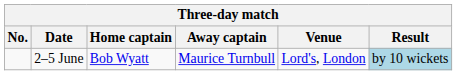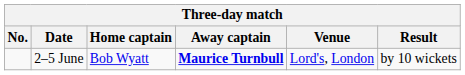2–5 June | Away captain: normal -> bold
2–5 June | Result: lightblue background -> no background
